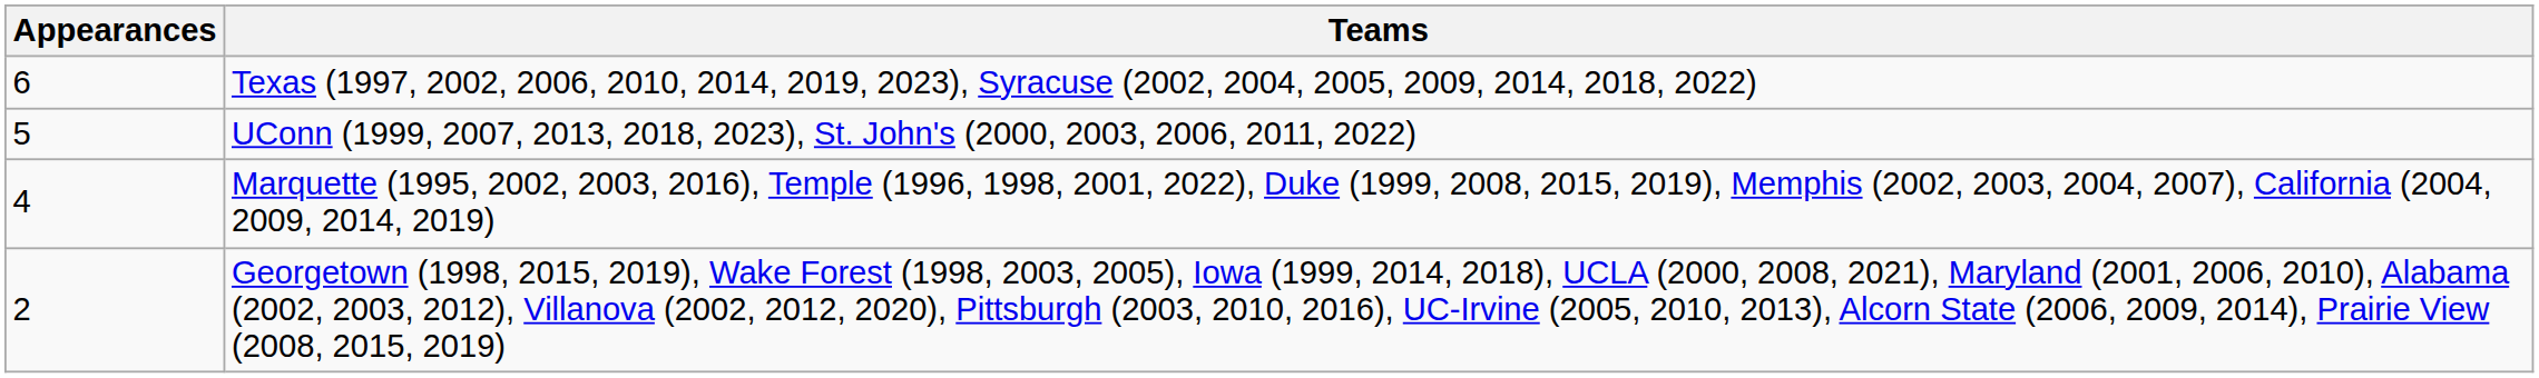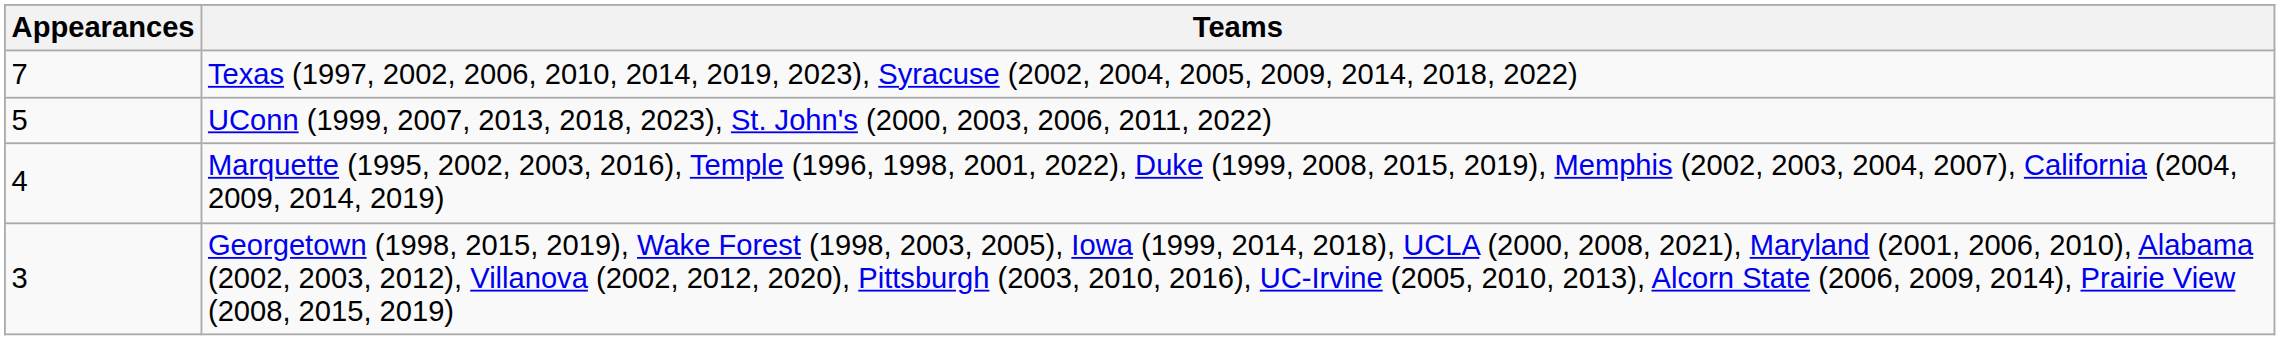row 2 | Appearances: 6 -> 7
row 5 | Appearances: 2 -> 3
